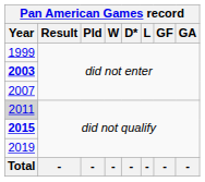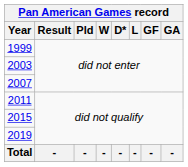2003 | Year: bold -> normal
2011 | Year: lightgrey background -> no background
2015 | Year: bold -> normal
